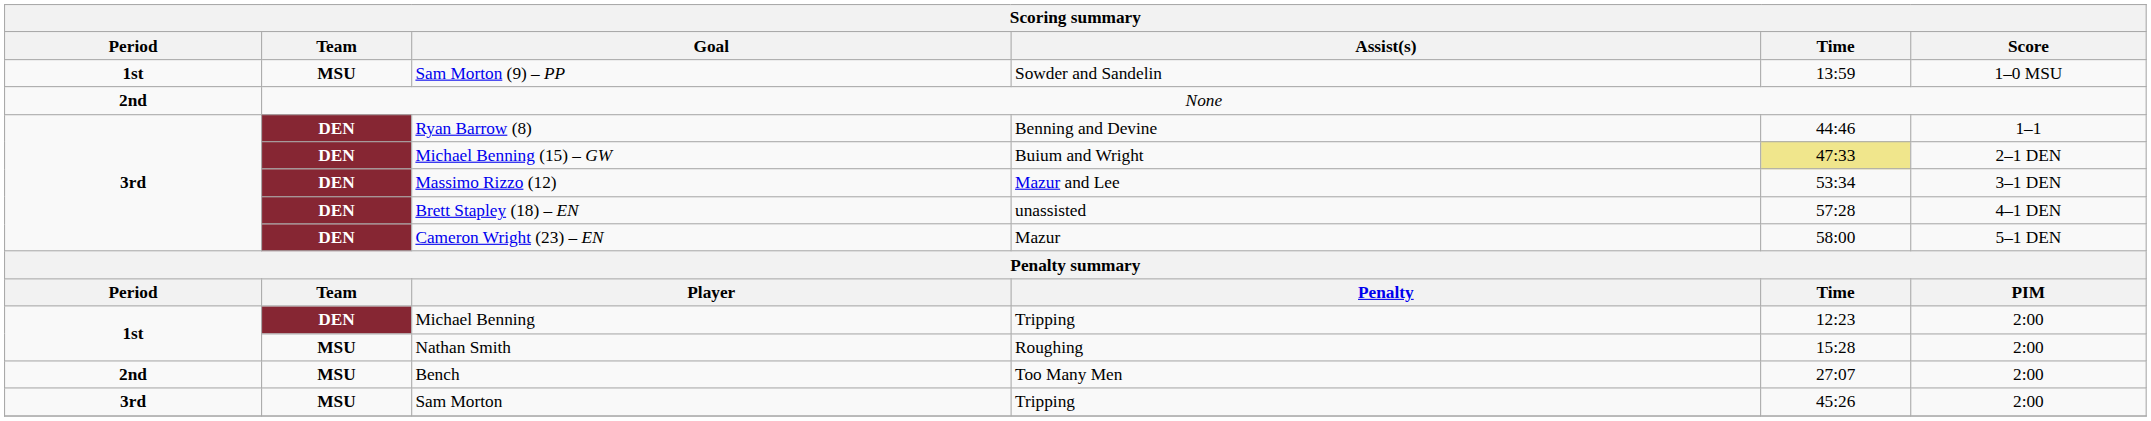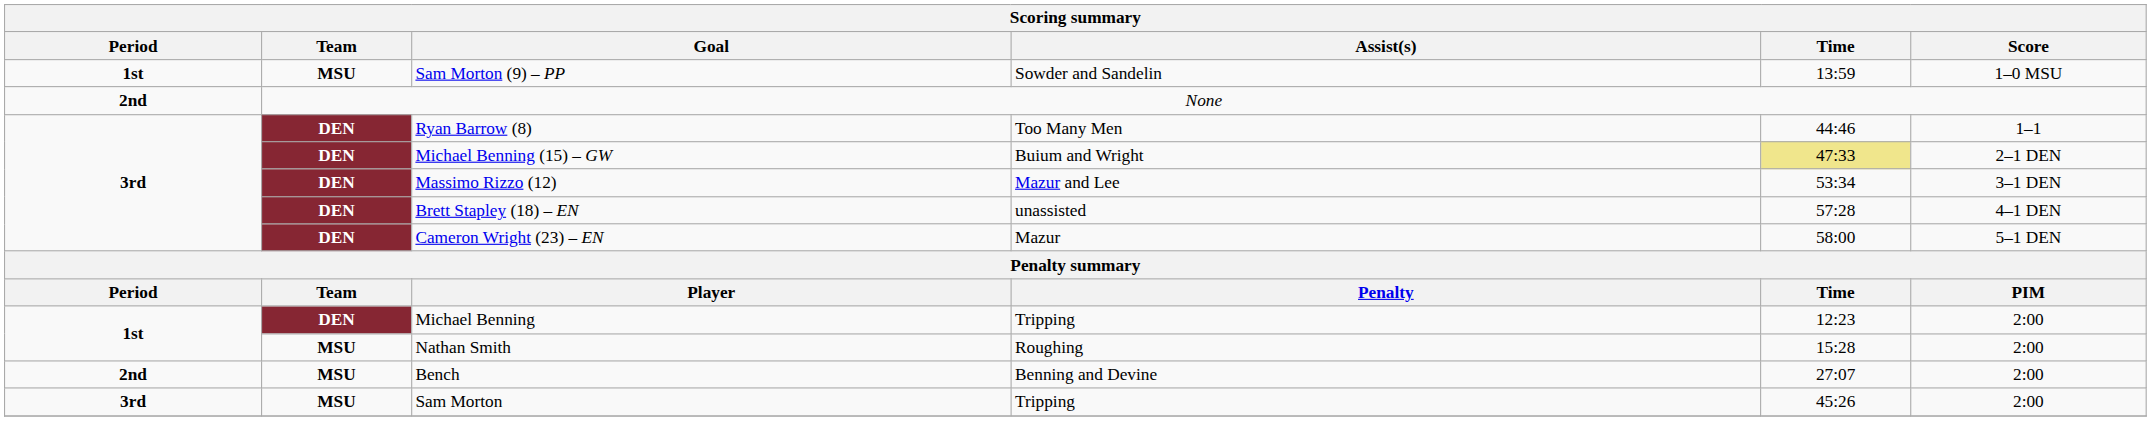Ryan Barrow (8) | Assist(s): Benning and Devine -> Too Many Men
Bench | Assist(s): Too Many Men -> Benning and Devine
